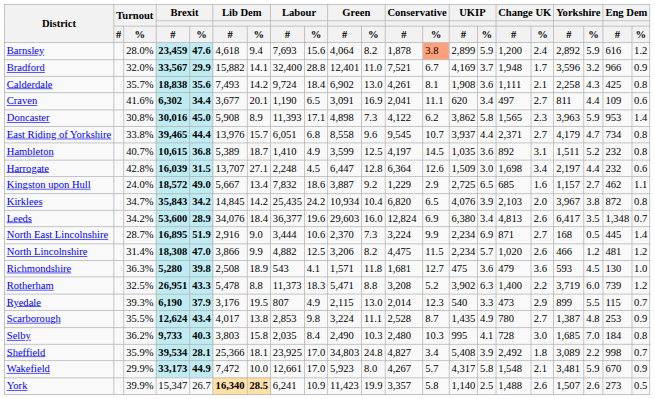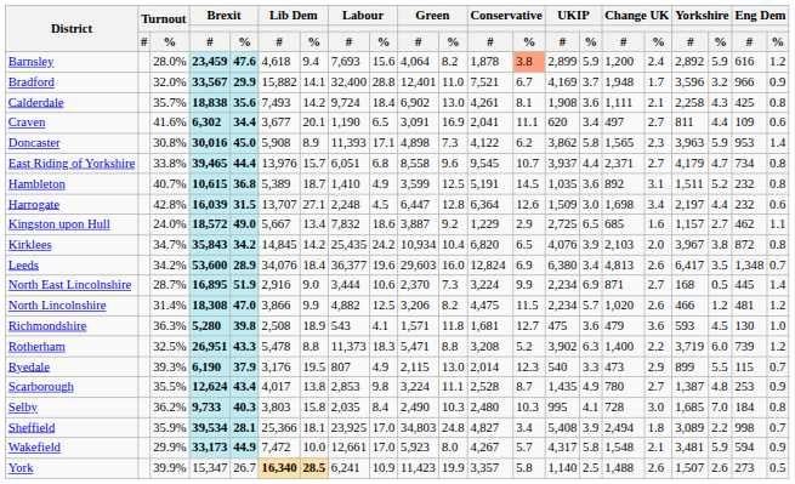Hambleton | Conservative / #: 4,197 -> 5,191
Sheffield | Change UK / #: 2,492 -> 2,494
Wakefield | Eng Dem / #: 670 -> 594
